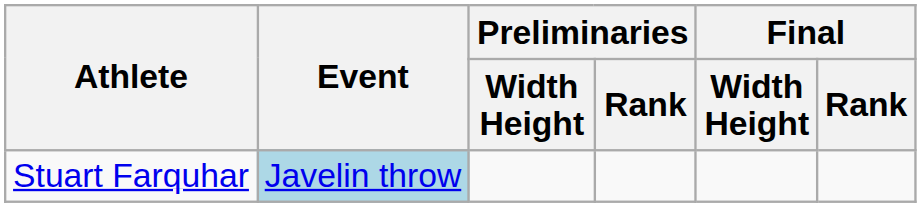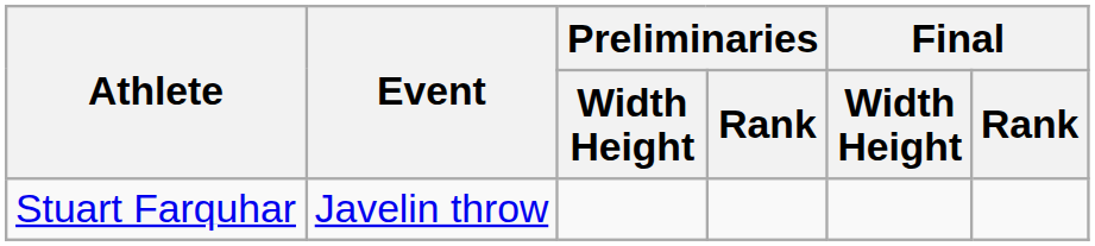Stuart Farquhar | Event: lightblue background -> no background
